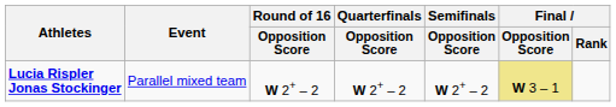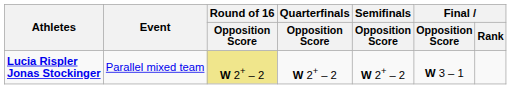Lucia Rispler Jonas Stockinger | Round of 16 / Opposition Score: no background -> khaki background
Lucia Rispler Jonas Stockinger | Final / Opposition Score: khaki background -> no background
